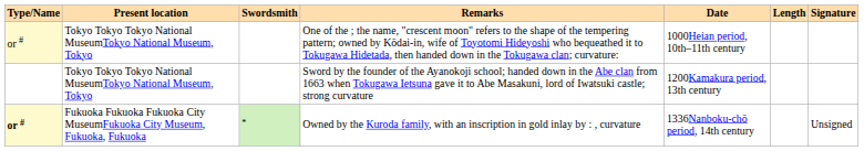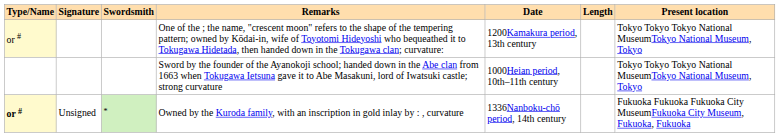columns swapped: Signature <-> Present location
row 2 | Date: 1000Heian period, 10th–11th century -> 1200Kamakura period, 13th century
row 3 | Date: 1200Kamakura period, 13th century -> 1000Heian period, 10th–11th century
